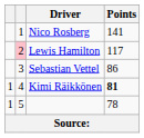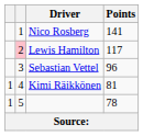Sebastian Vettel | Points: 86 -> 96
Kimi Räikkönen | Points: bold -> normal
